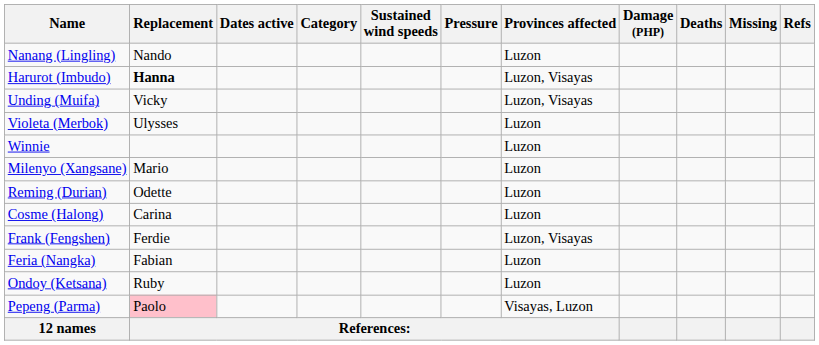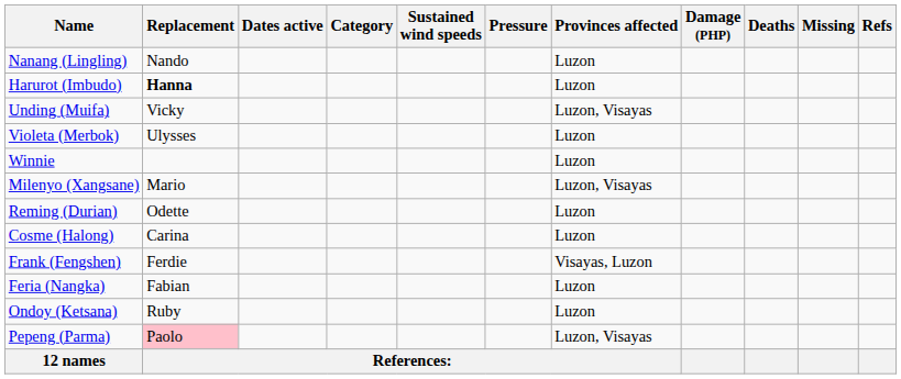Harurot (Imbudo) | Provinces affected: Luzon, Visayas -> Luzon
Milenyo (Xangsane) | Provinces affected: Luzon -> Luzon, Visayas
Frank (Fengshen) | Provinces affected: Luzon, Visayas -> Visayas, Luzon
Pepeng (Parma) | Provinces affected: Visayas, Luzon -> Luzon, Visayas
